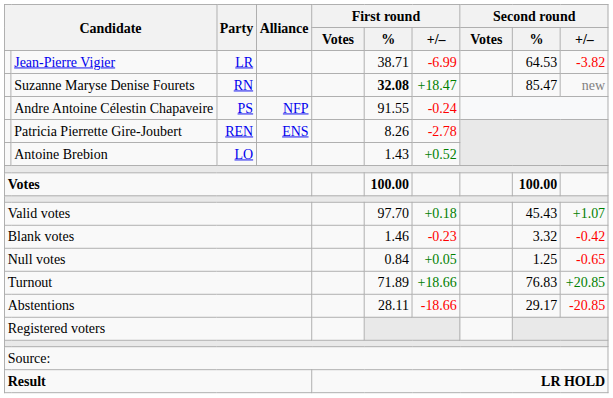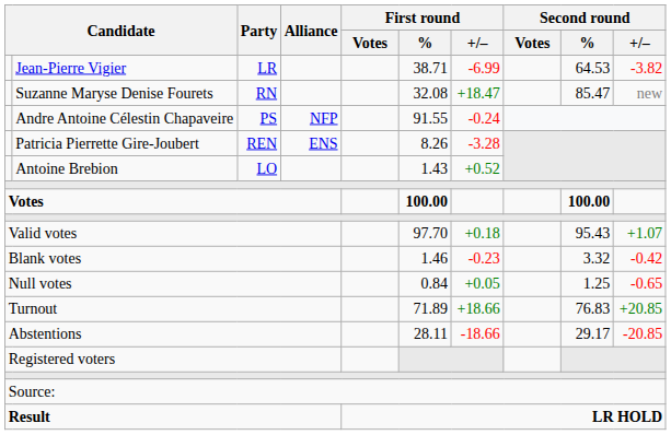Suzanne Maryse Denise Fourets | First round / %: bold -> normal
Patricia Pierrette Gire-Joubert | First round / +/–: -2.78 -> -3.28
Valid votes | Second round / %: 45.43 -> 95.43
